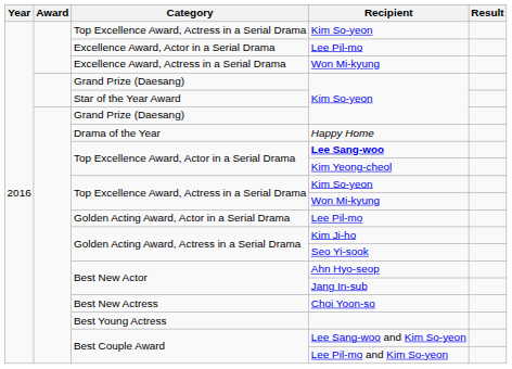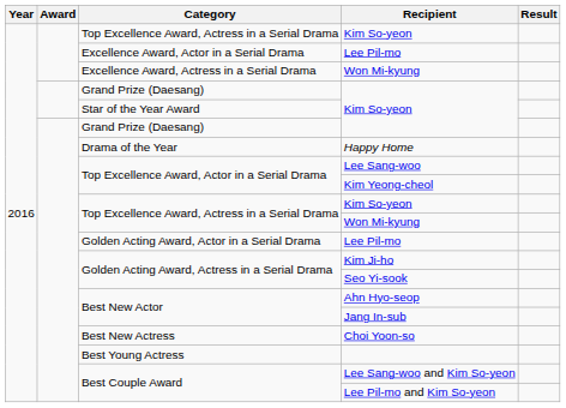Lee Sang-woo | Recipient: bold -> normal
